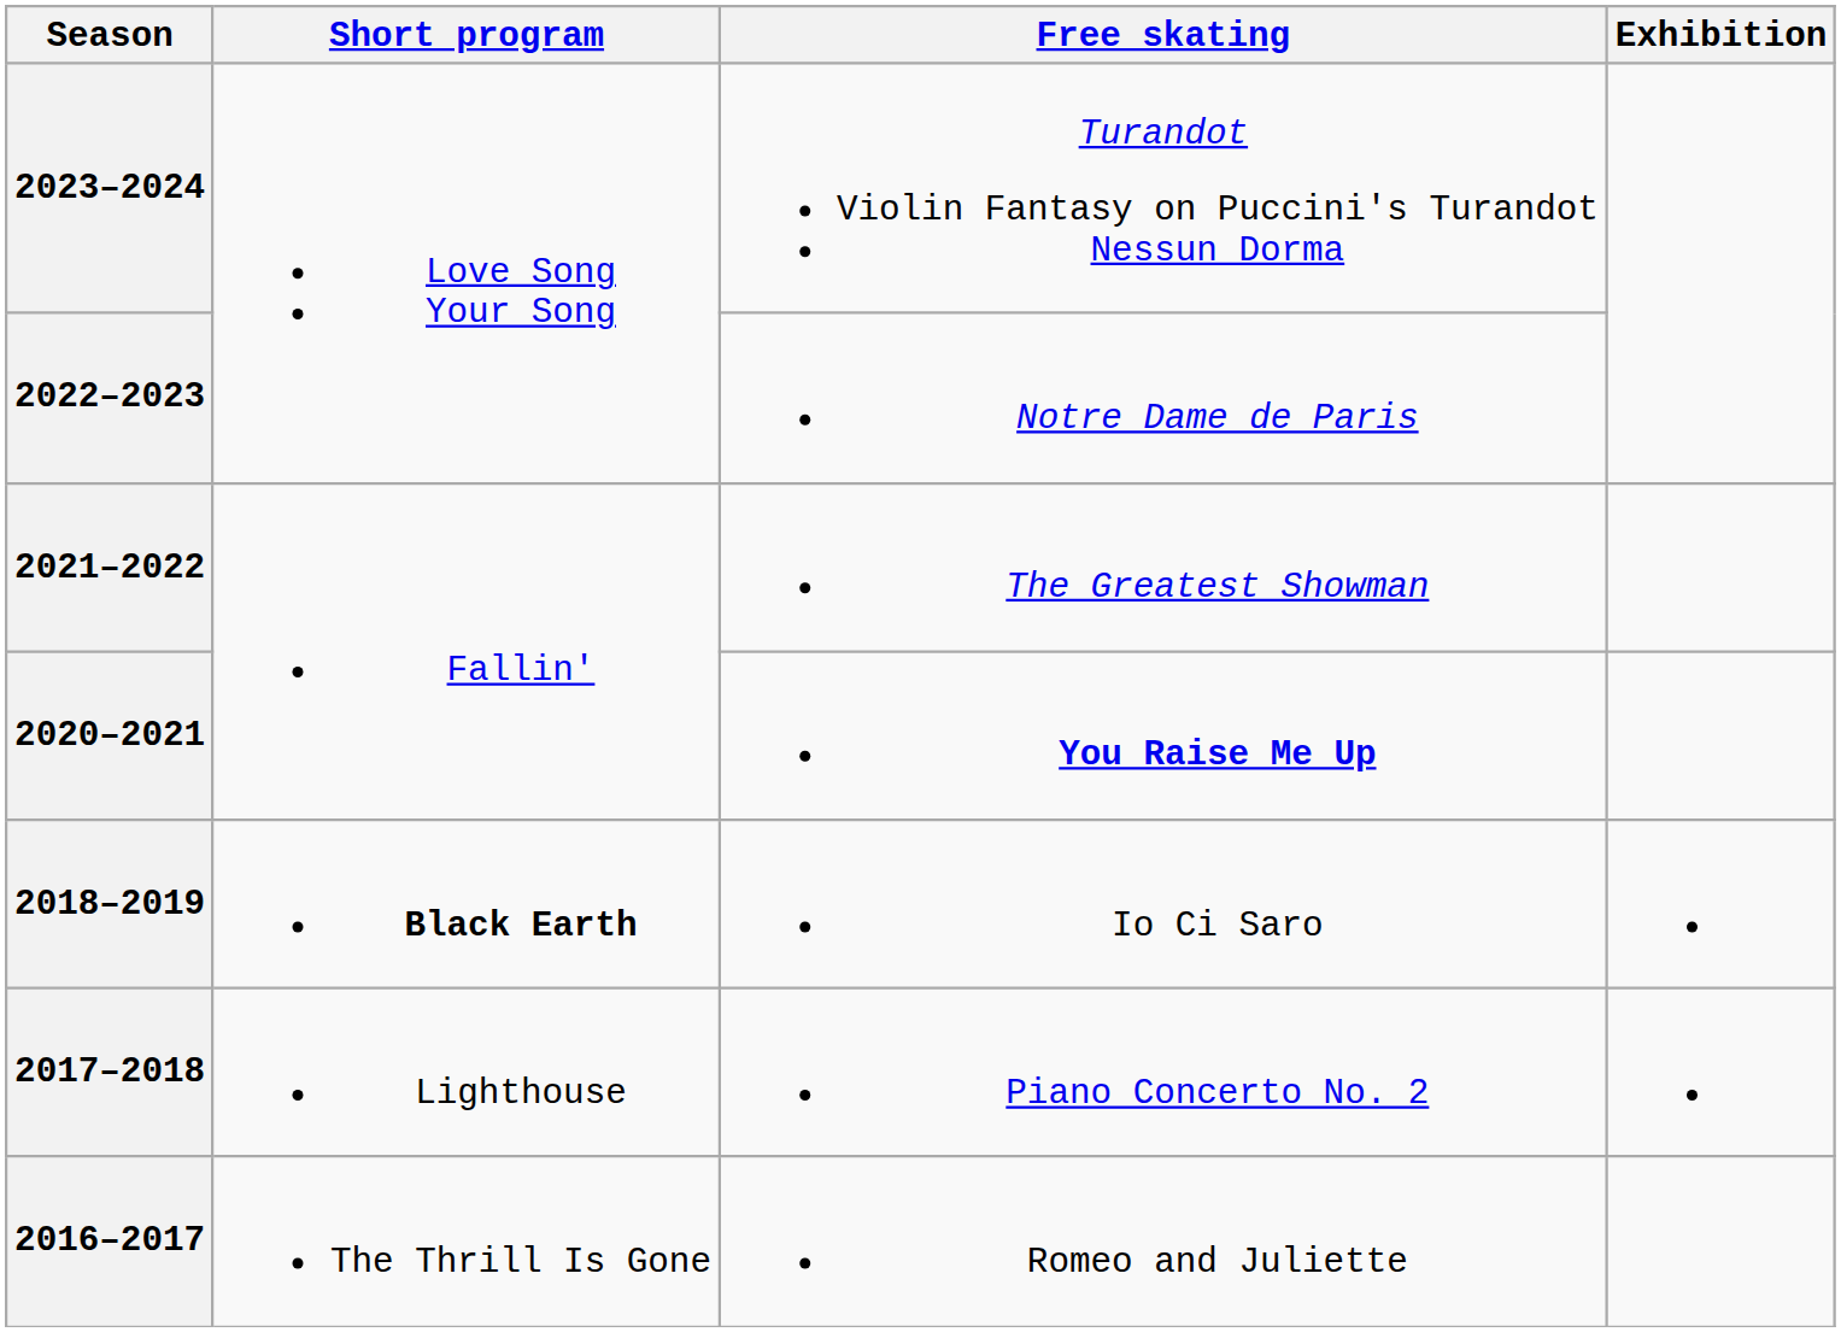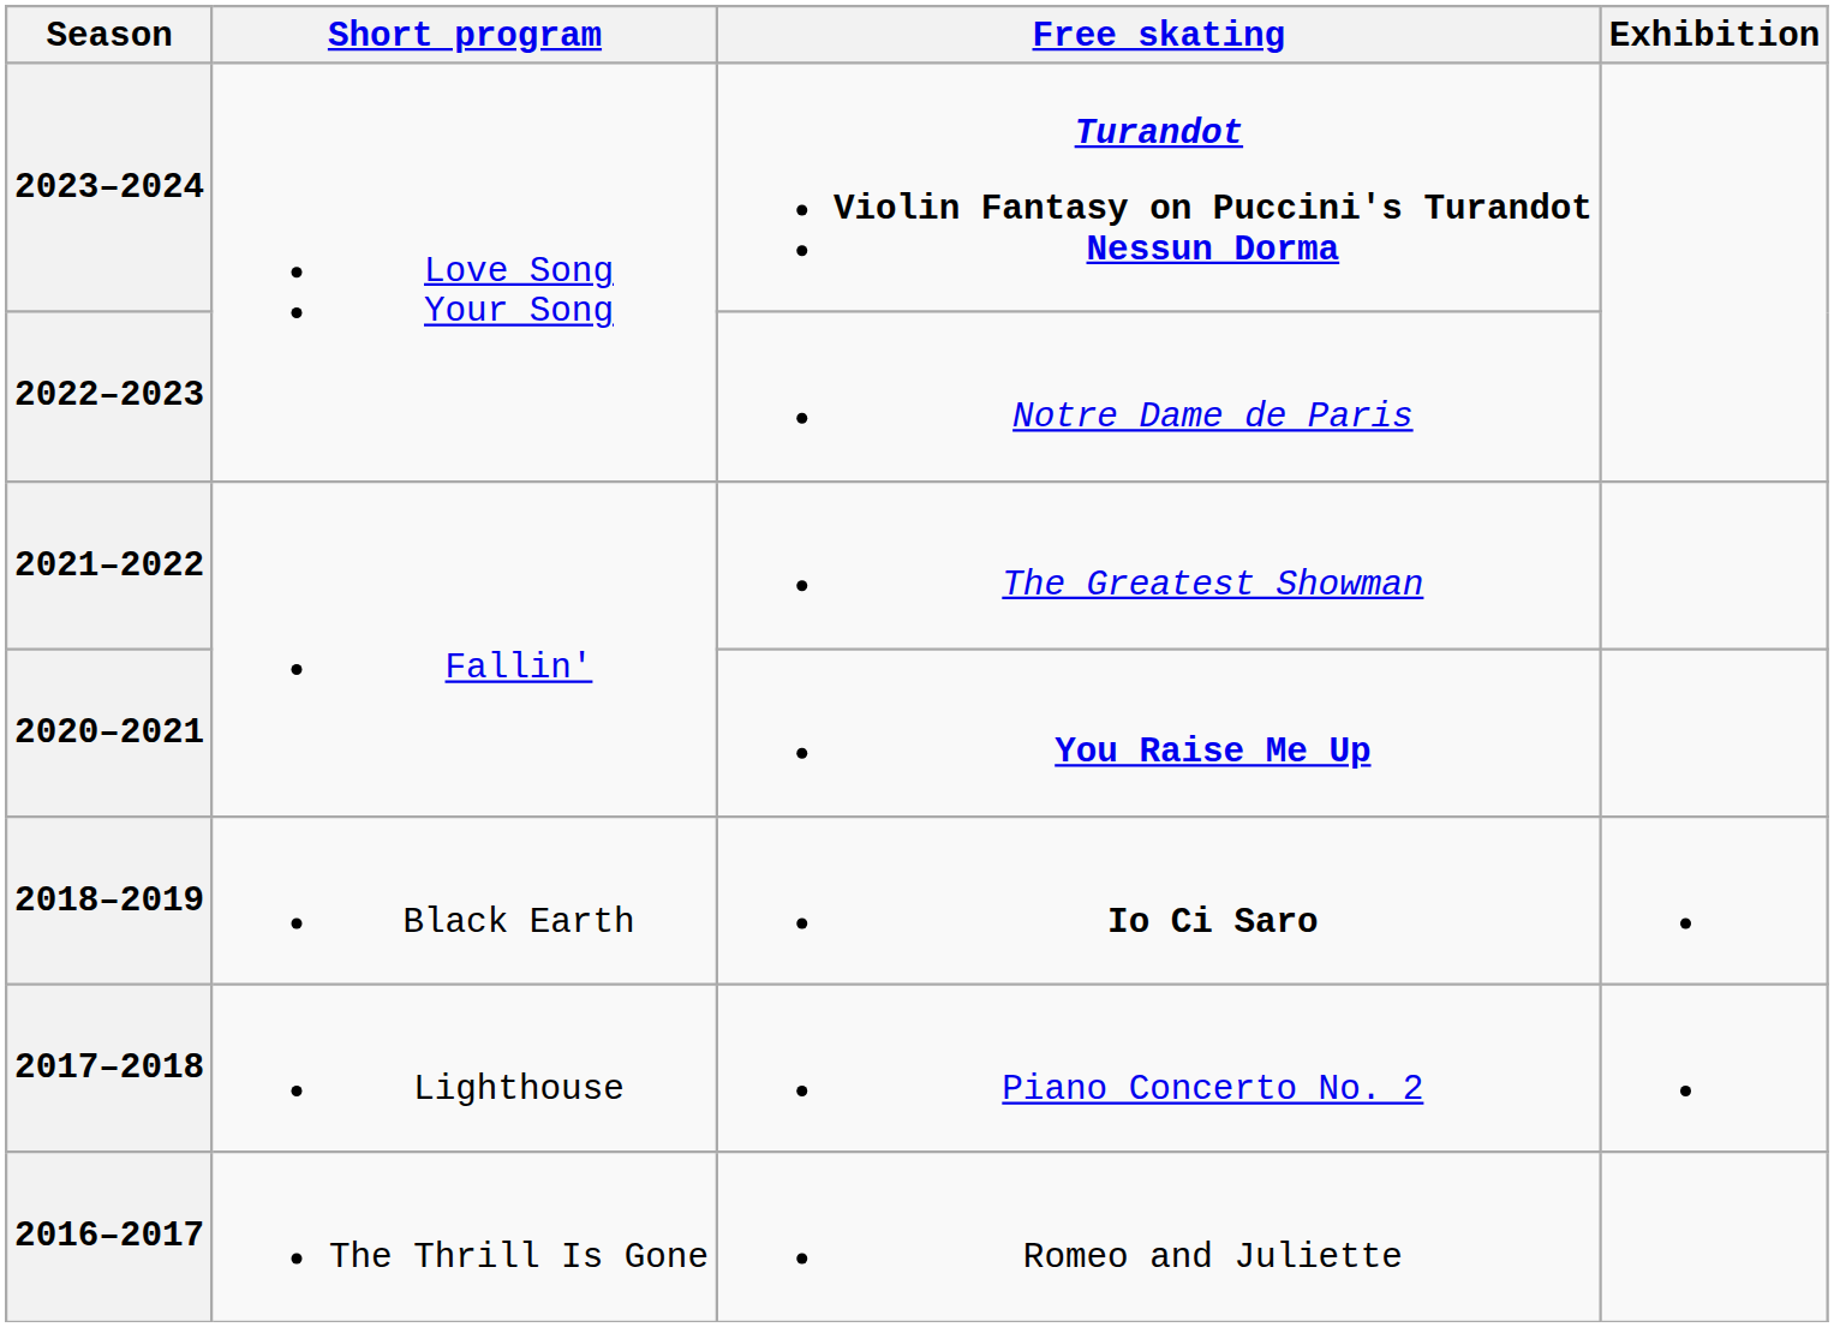2023–2024 | Free skating: normal -> bold
2018–2019 | Short program: bold -> normal
2018–2019 | Free skating: normal -> bold
